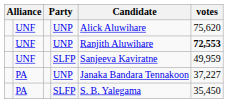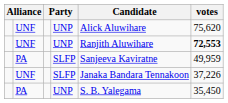row 4 | column 2: UNF -> PA
row 5 | column 2: PA -> UNF
row 5 | column 4: UNP -> SLFP
row 5 | votes: 37,227 -> 37,226
row 6 | column 4: SLFP -> UNP
